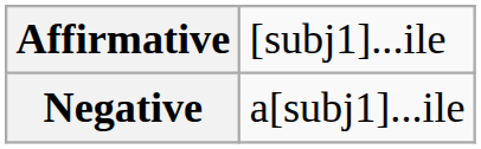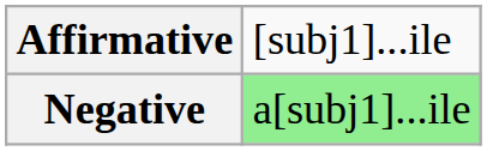Negative | column 2: no background -> lightgreen background
